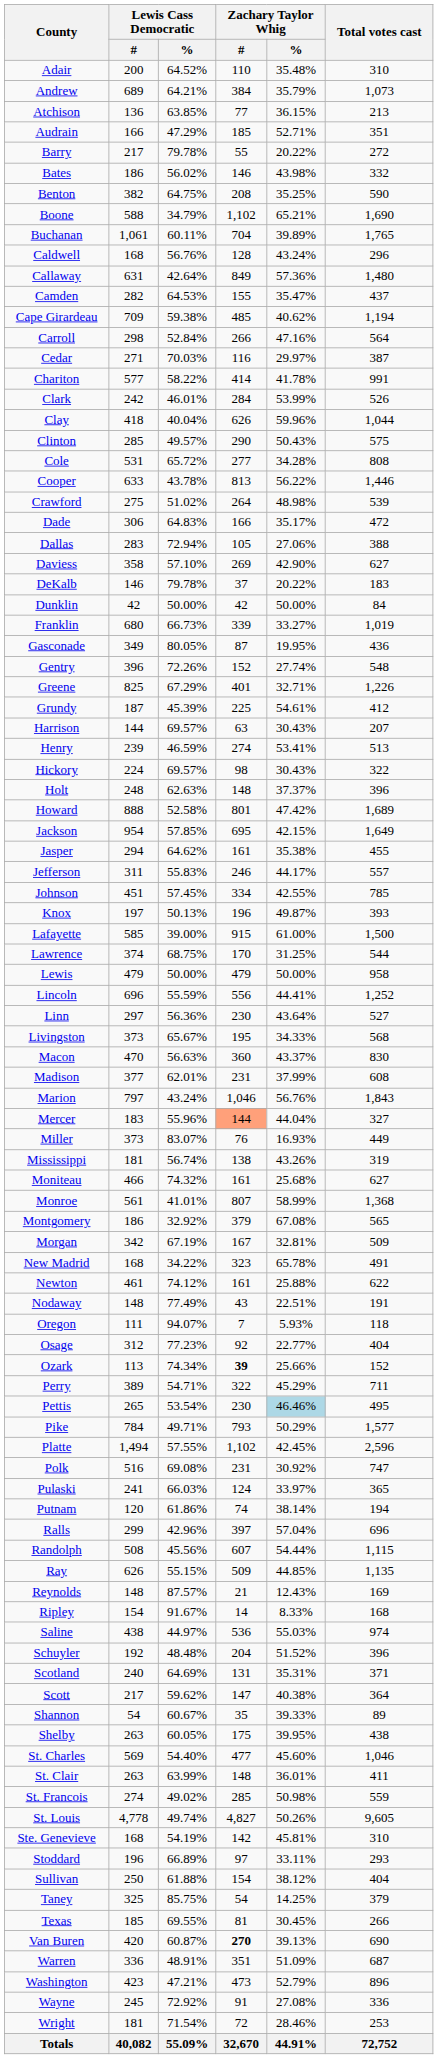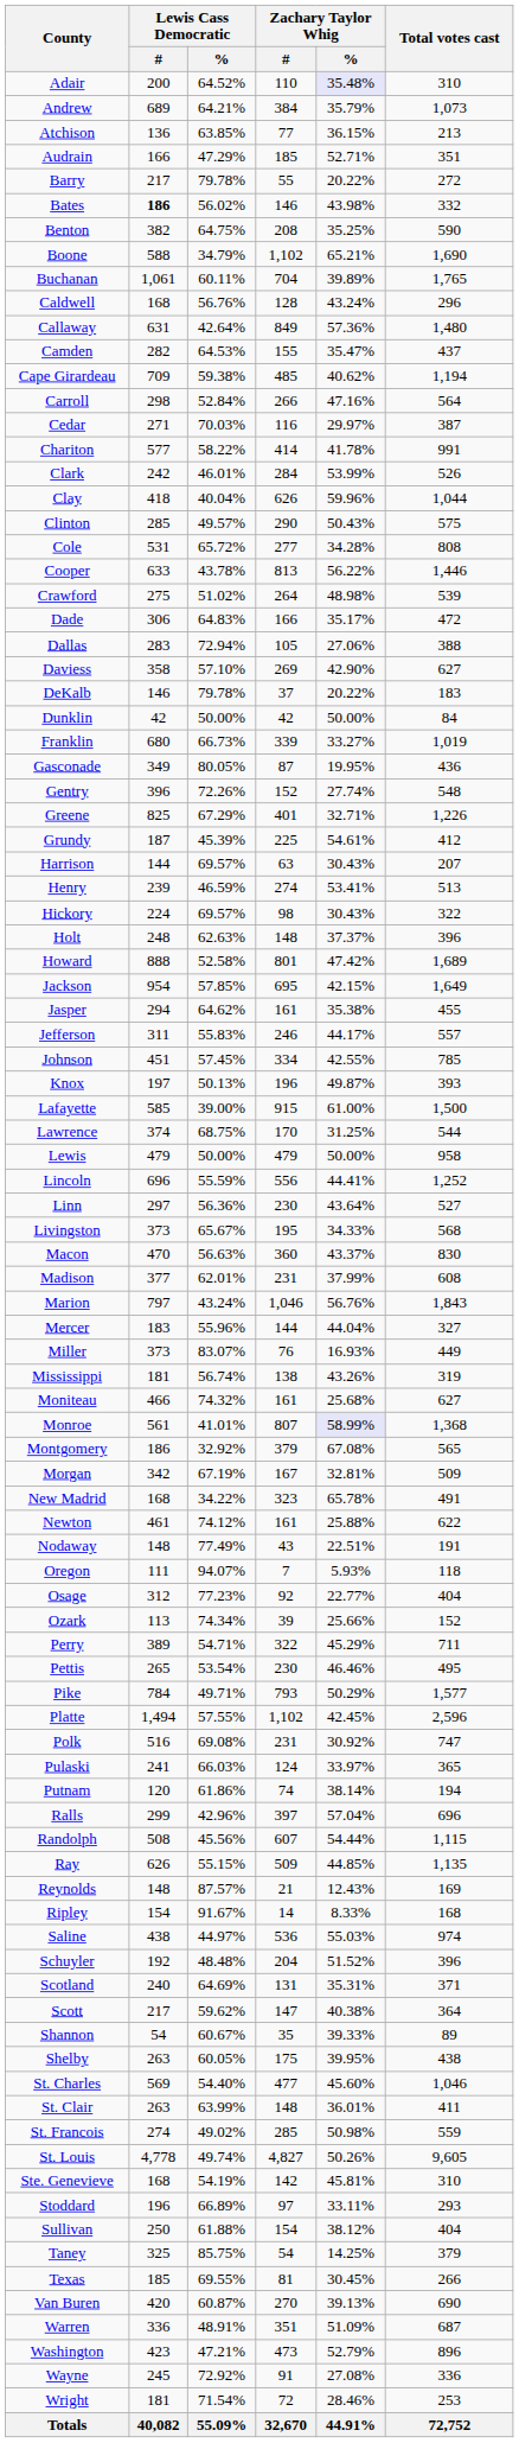Adair | Zachary Taylor Whig / %: no background -> lavender background
Bates | Lewis Cass Democratic / #: normal -> bold
Mercer | Zachary Taylor Whig / #: lightsalmon background -> no background
Monroe | Zachary Taylor Whig / %: no background -> lavender background
Ozark | Zachary Taylor Whig / #: bold -> normal
Pettis | Zachary Taylor Whig / %: lightblue background -> no background
Van Buren | Zachary Taylor Whig / #: bold -> normal
